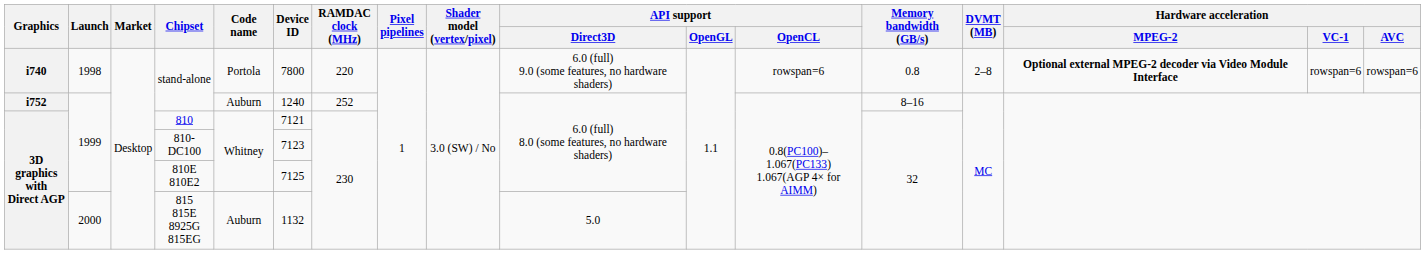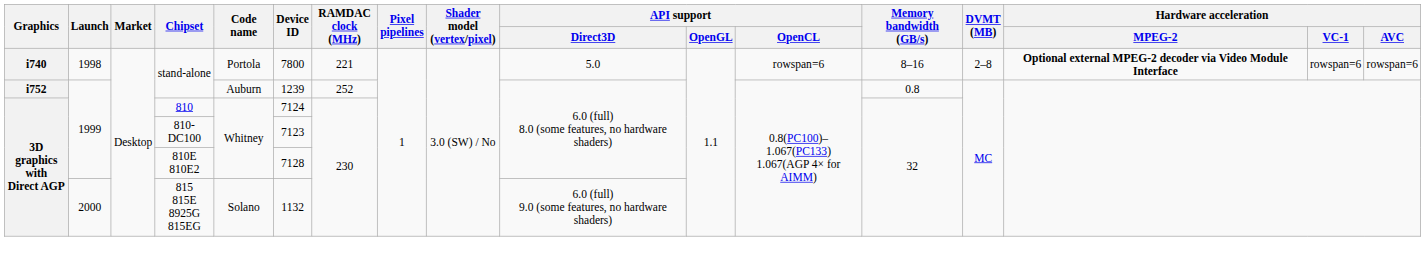i740 / stand-alone | RAMDAC clock (MHz): 220 -> 221
i740 / stand-alone | API support / Direct3D: 6.0 (full) 9.0 (some features, no hardware shaders) -> 5.0
i740 / stand-alone | Memory bandwidth (GB/s): 0.8 -> 8–16
i752 / stand-alone | Device ID: 1240 -> 1239
i752 / stand-alone | Memory bandwidth (GB/s): 8–16 -> 0.8
810 | Device ID: 7121 -> 7124
810E 810E2 | Device ID: 7125 -> 7128
815 815E 8925G 815EG | Code name: Auburn -> Solano
815 815E 8925G 815EG | API support / Direct3D: 5.0 -> 6.0 (full) 9.0 (some features, no hardware shaders)
